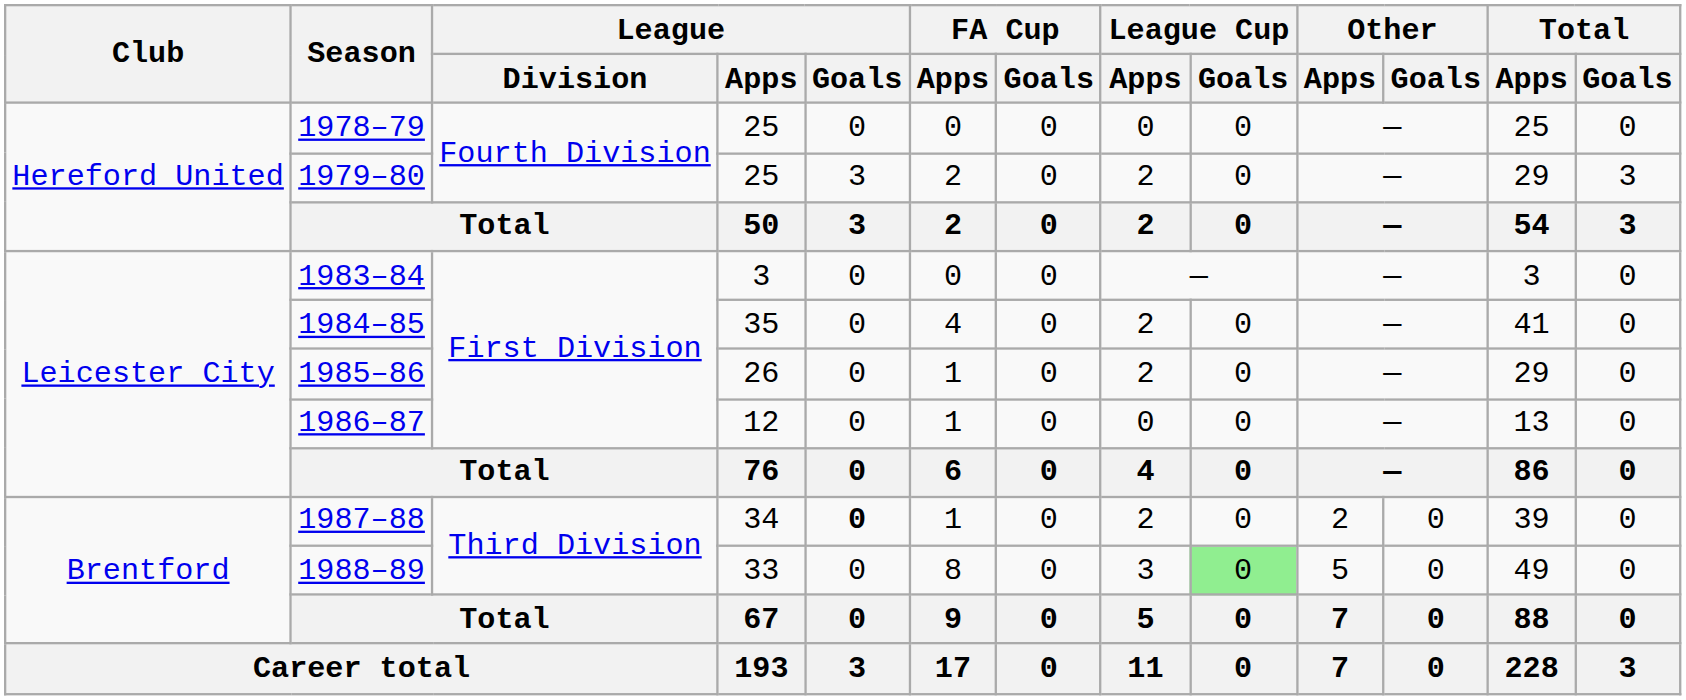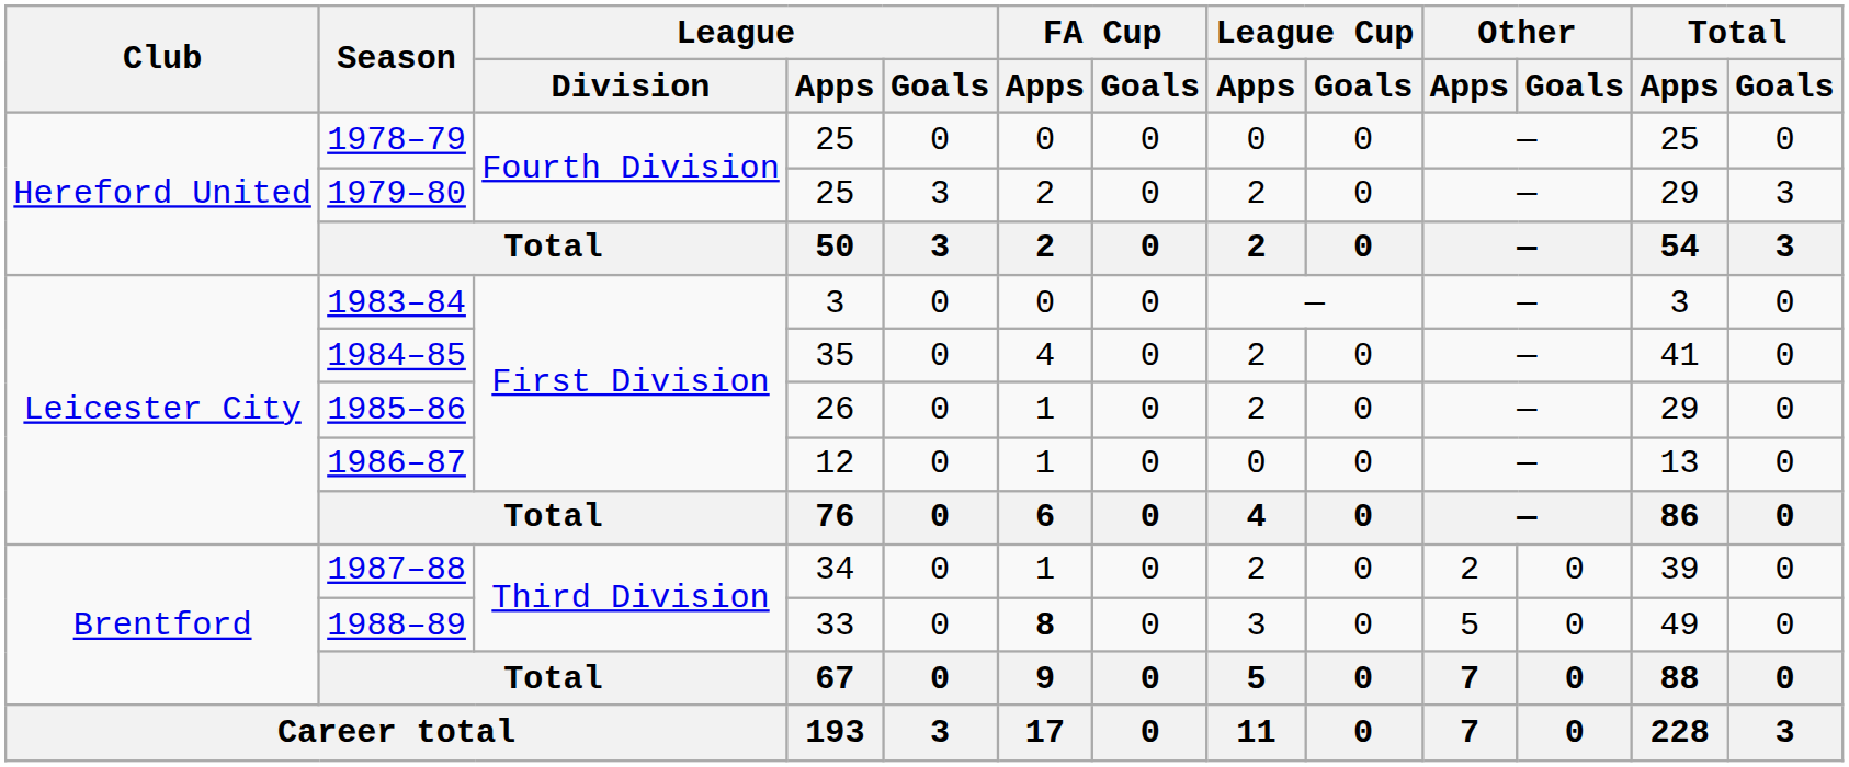1987–88 | League / Goals: bold -> normal
1988–89 | FA Cup / Apps: normal -> bold
1988–89 | League Cup / Goals: lightgreen background -> no background
